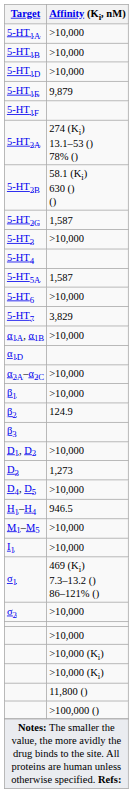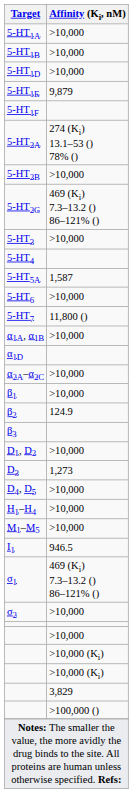row 8 | Affinity (Ki, nM): 58.1 (Ki) 630 () () -> >10,000
row 9 | Affinity (Ki, nM): 1,587 -> 469 (Ki) 7.3–13.2 () 86–121% ()
row 14 | Affinity (Ki, nM): 3,829 -> 11,800 ()
row 24 | Affinity (Ki, nM): 946.5 -> >10,000
row 26 | Affinity (Ki, nM): >10,000 -> 946.5
row 33 | Affinity (Ki, nM): 11,800 () -> 3,829
